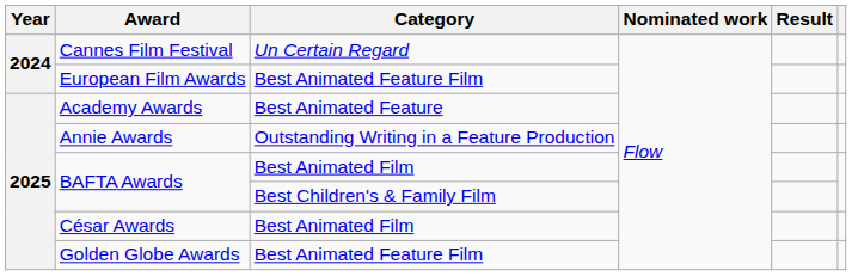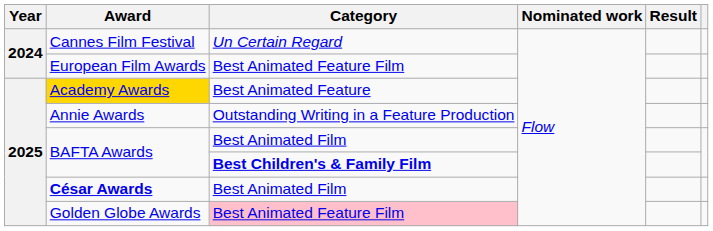Academy Awards | Award: no background -> gold background
BAFTA Awards / Best Children's & Family Film | Category: normal -> bold
César Awards | Award: normal -> bold
Golden Globe Awards | Category: no background -> pink background
